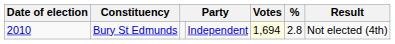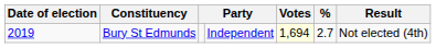Bury St Edmunds | Date of election: 2010 -> 2019
Bury St Edmunds | %: 2.8 -> 2.7
